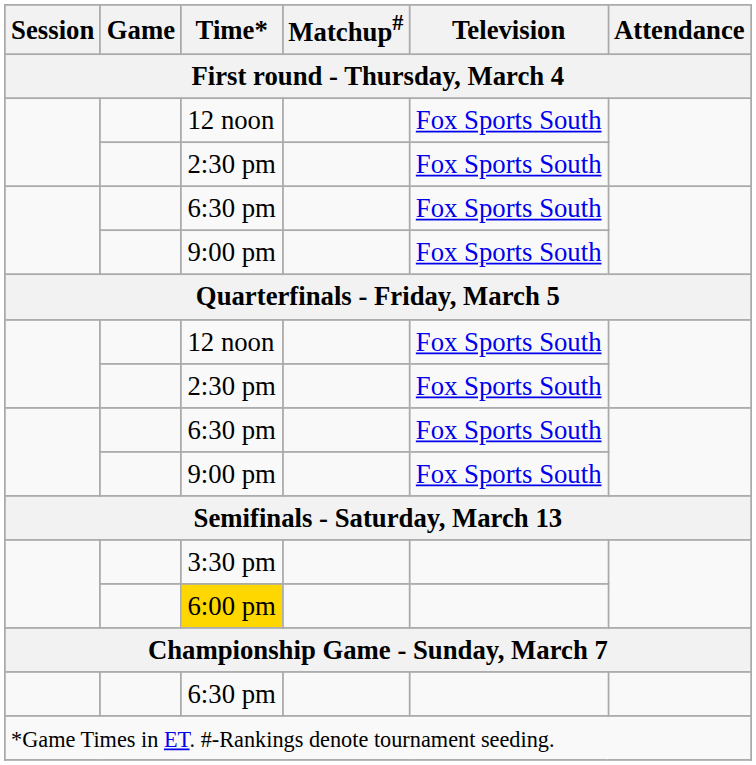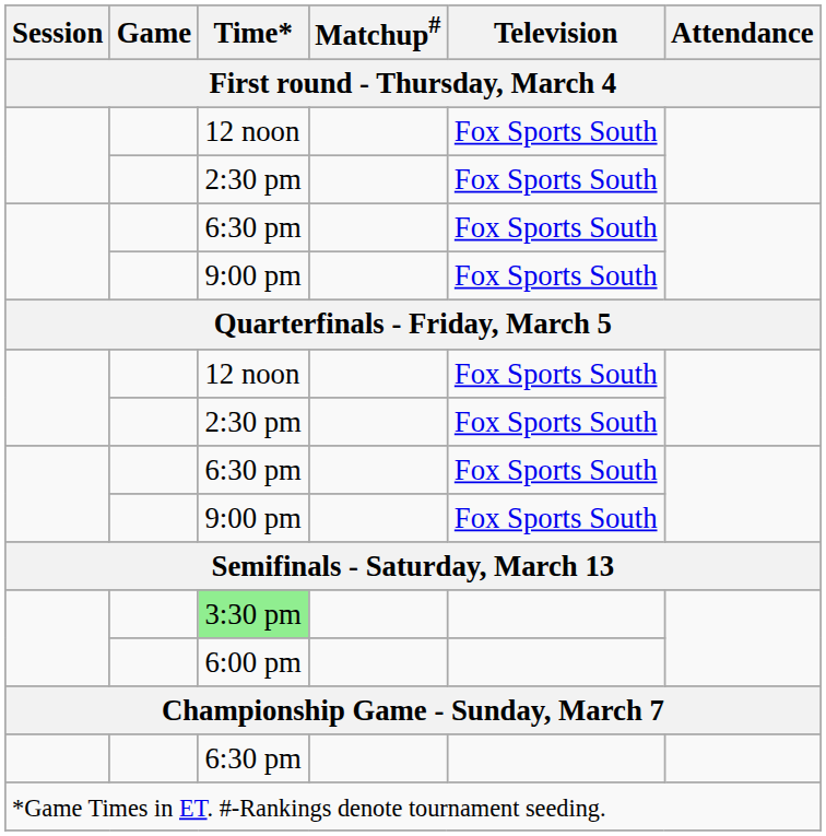3:30 pm | Time*: no background -> lightgreen background
6:00 pm | Time*: gold background -> no background
